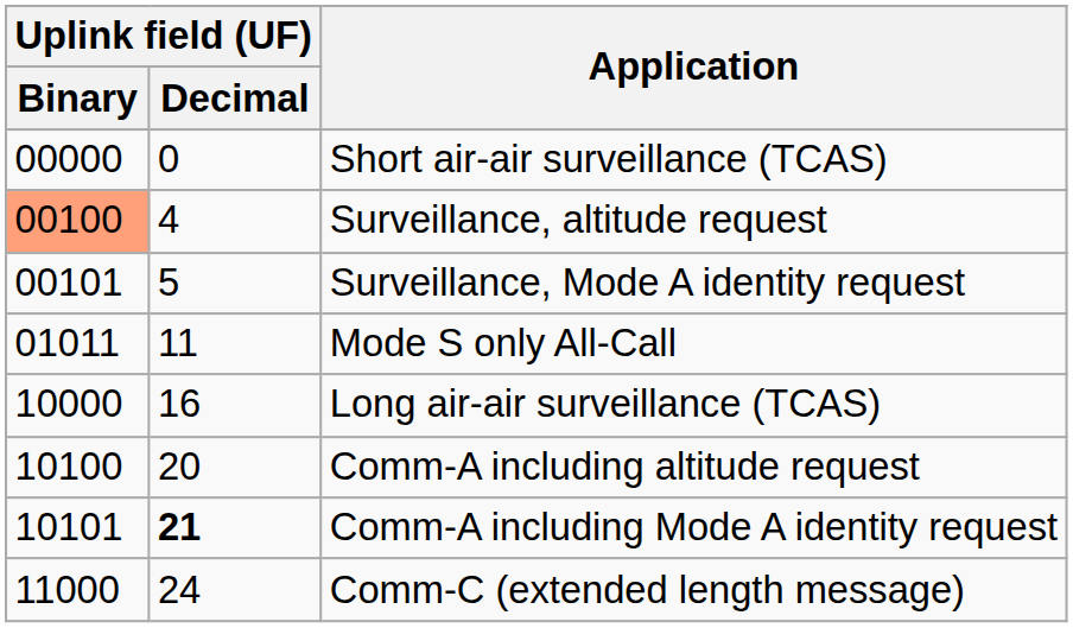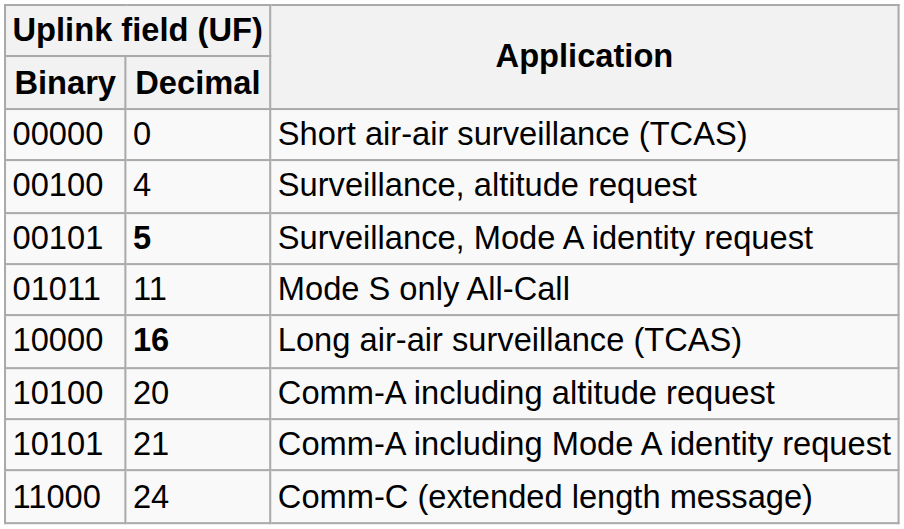Surveillance, altitude request | Uplink field (UF) / Binary: lightsalmon background -> no background
Surveillance, Mode A identity request | Uplink field (UF) / Decimal: normal -> bold
Long air-air surveillance (TCAS) | Uplink field (UF) / Decimal: normal -> bold
Comm-A including Mode A identity request | Uplink field (UF) / Decimal: bold -> normal
